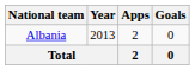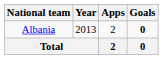Albania | Goals: normal -> bold
